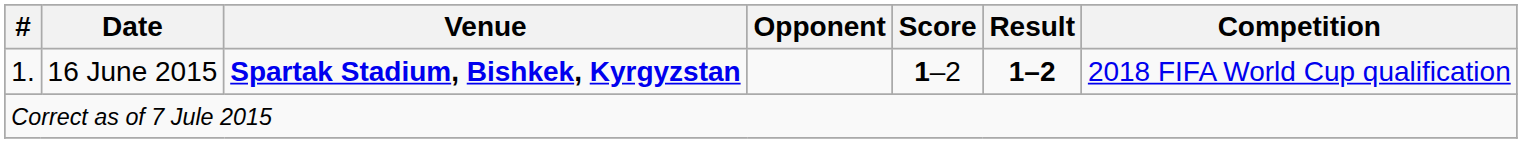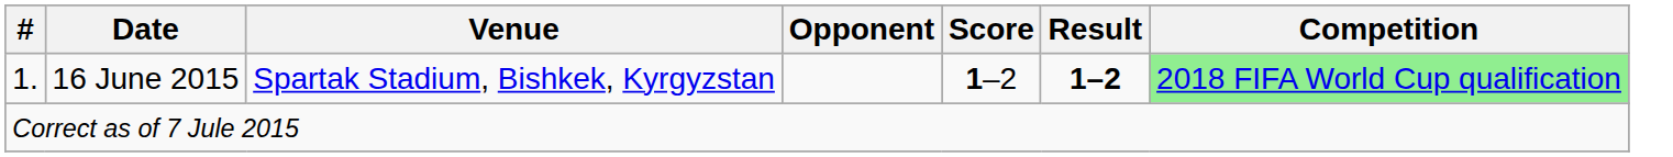1. | Venue: bold -> normal
1. | Competition: no background -> lightgreen background
